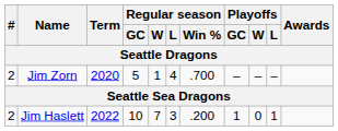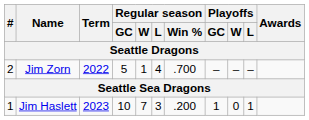Jim Zorn | Term: 2020 -> 2022
Jim Haslett | #: 2 -> 1
Jim Haslett | Term: 2022 -> 2023
